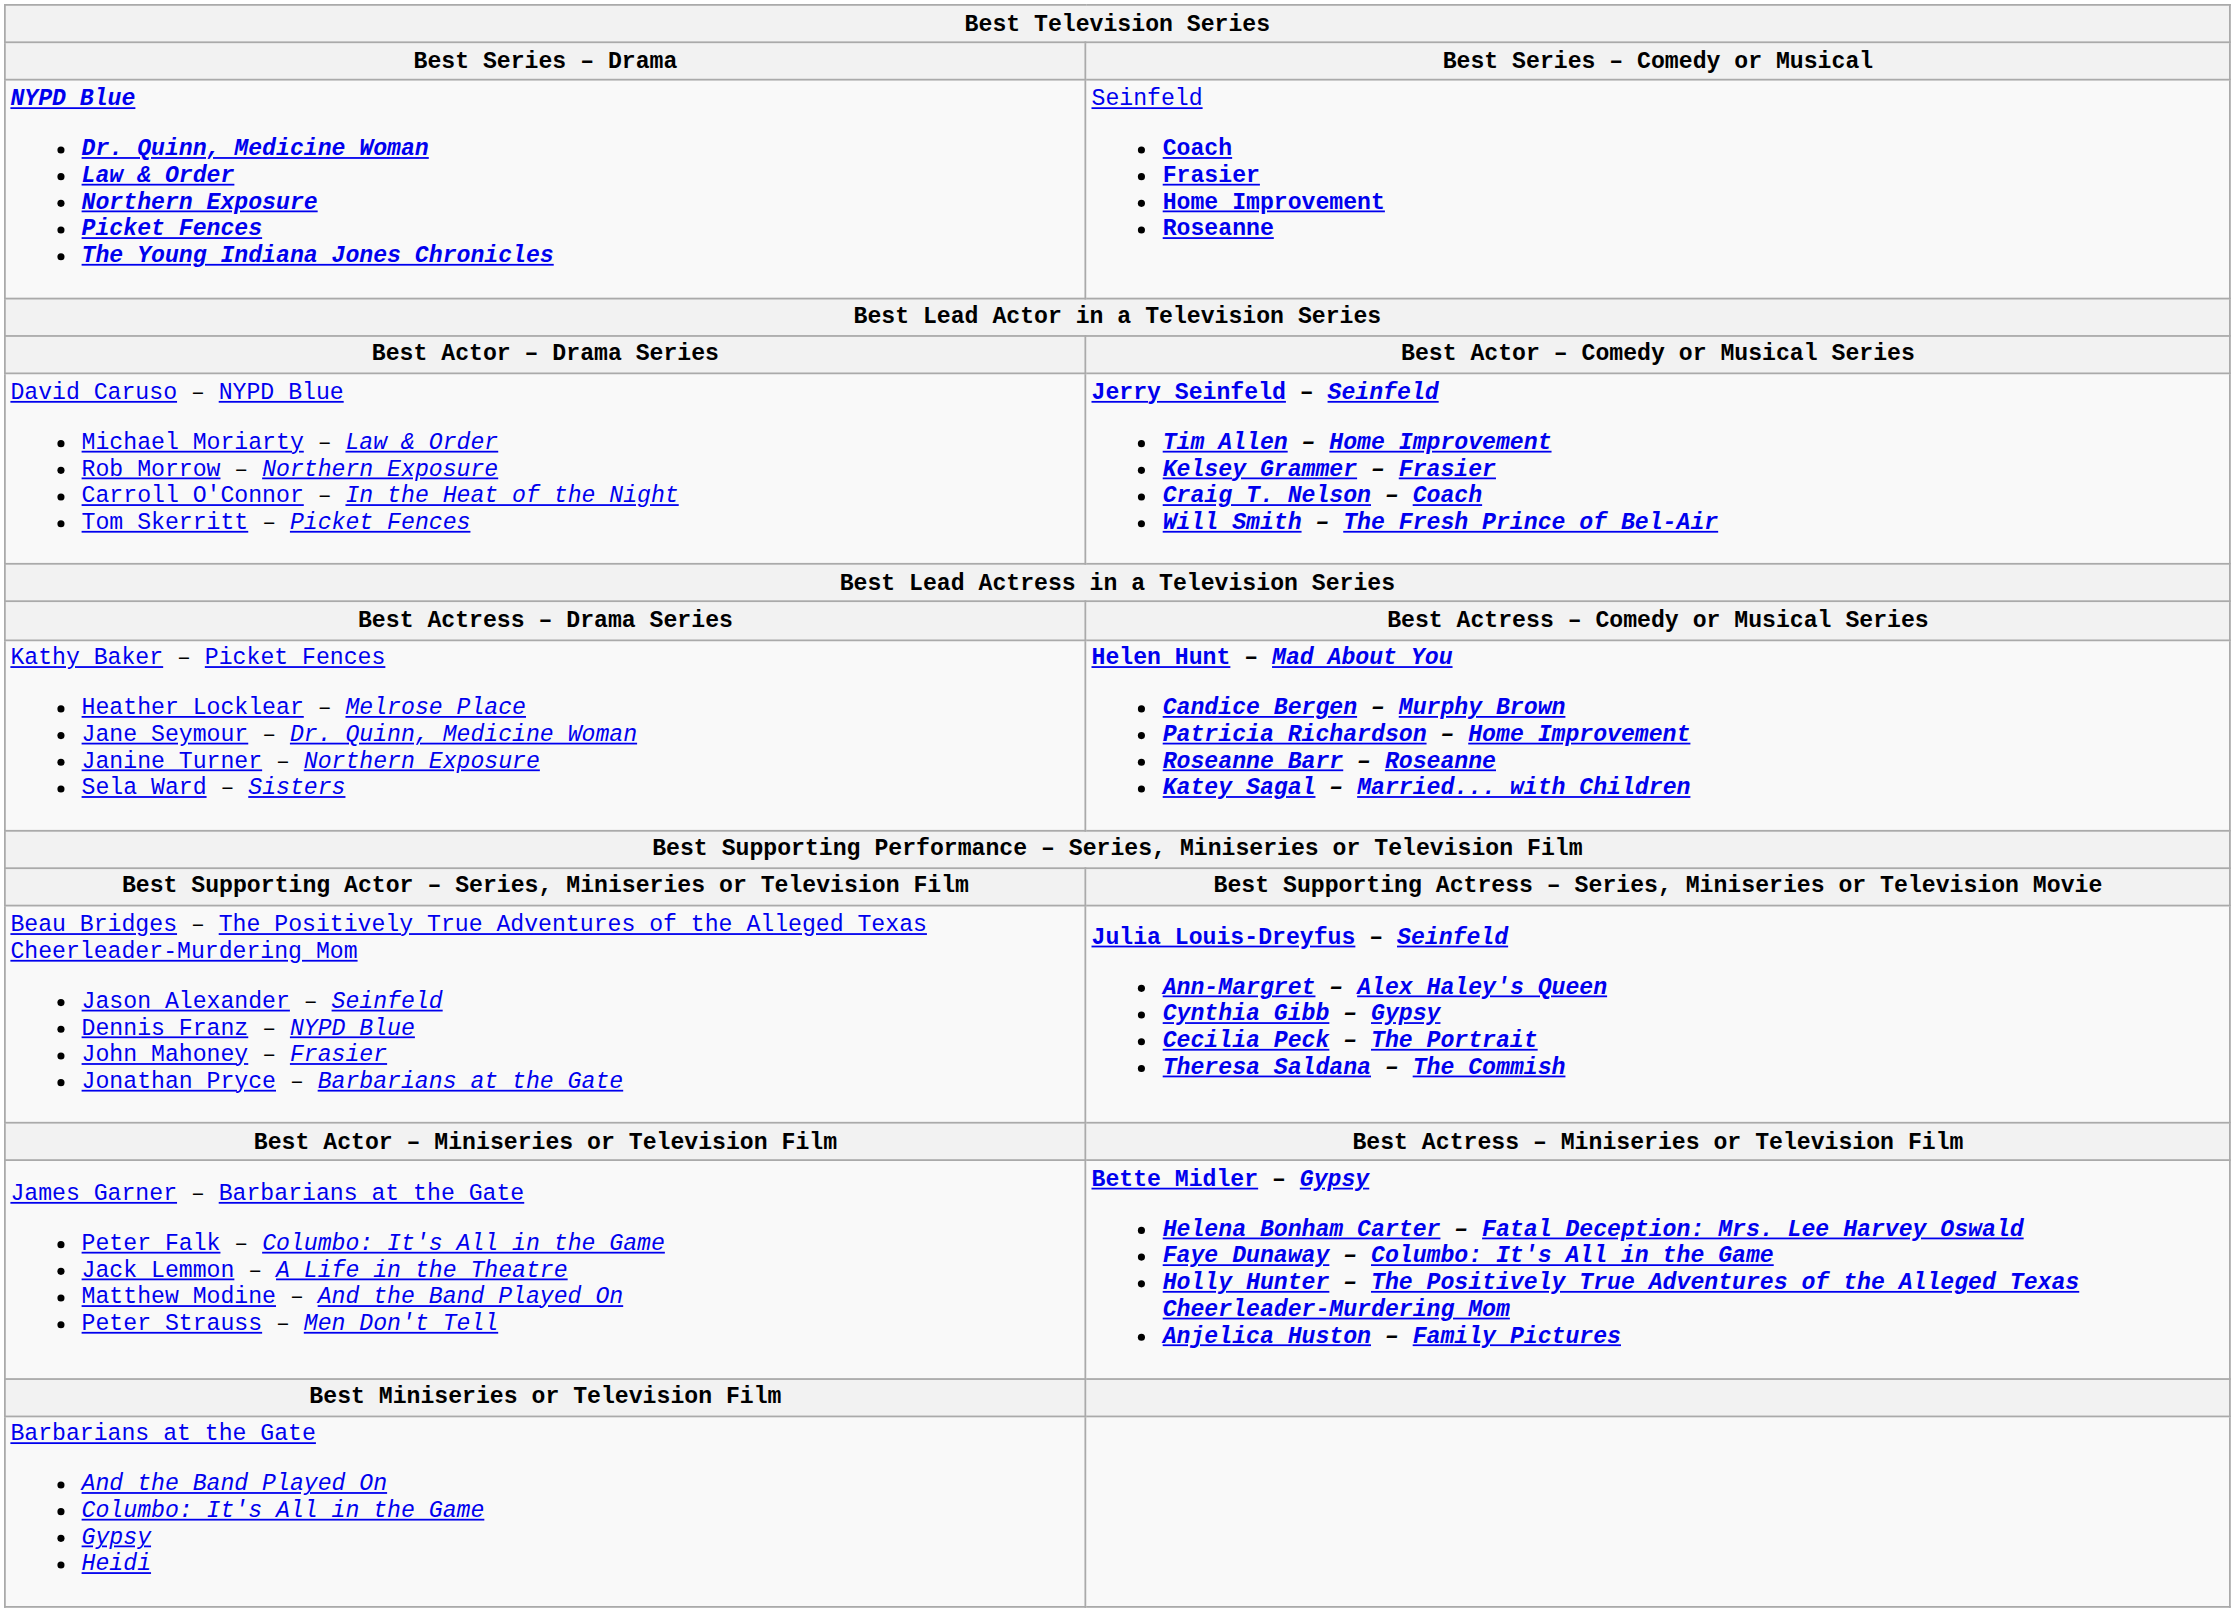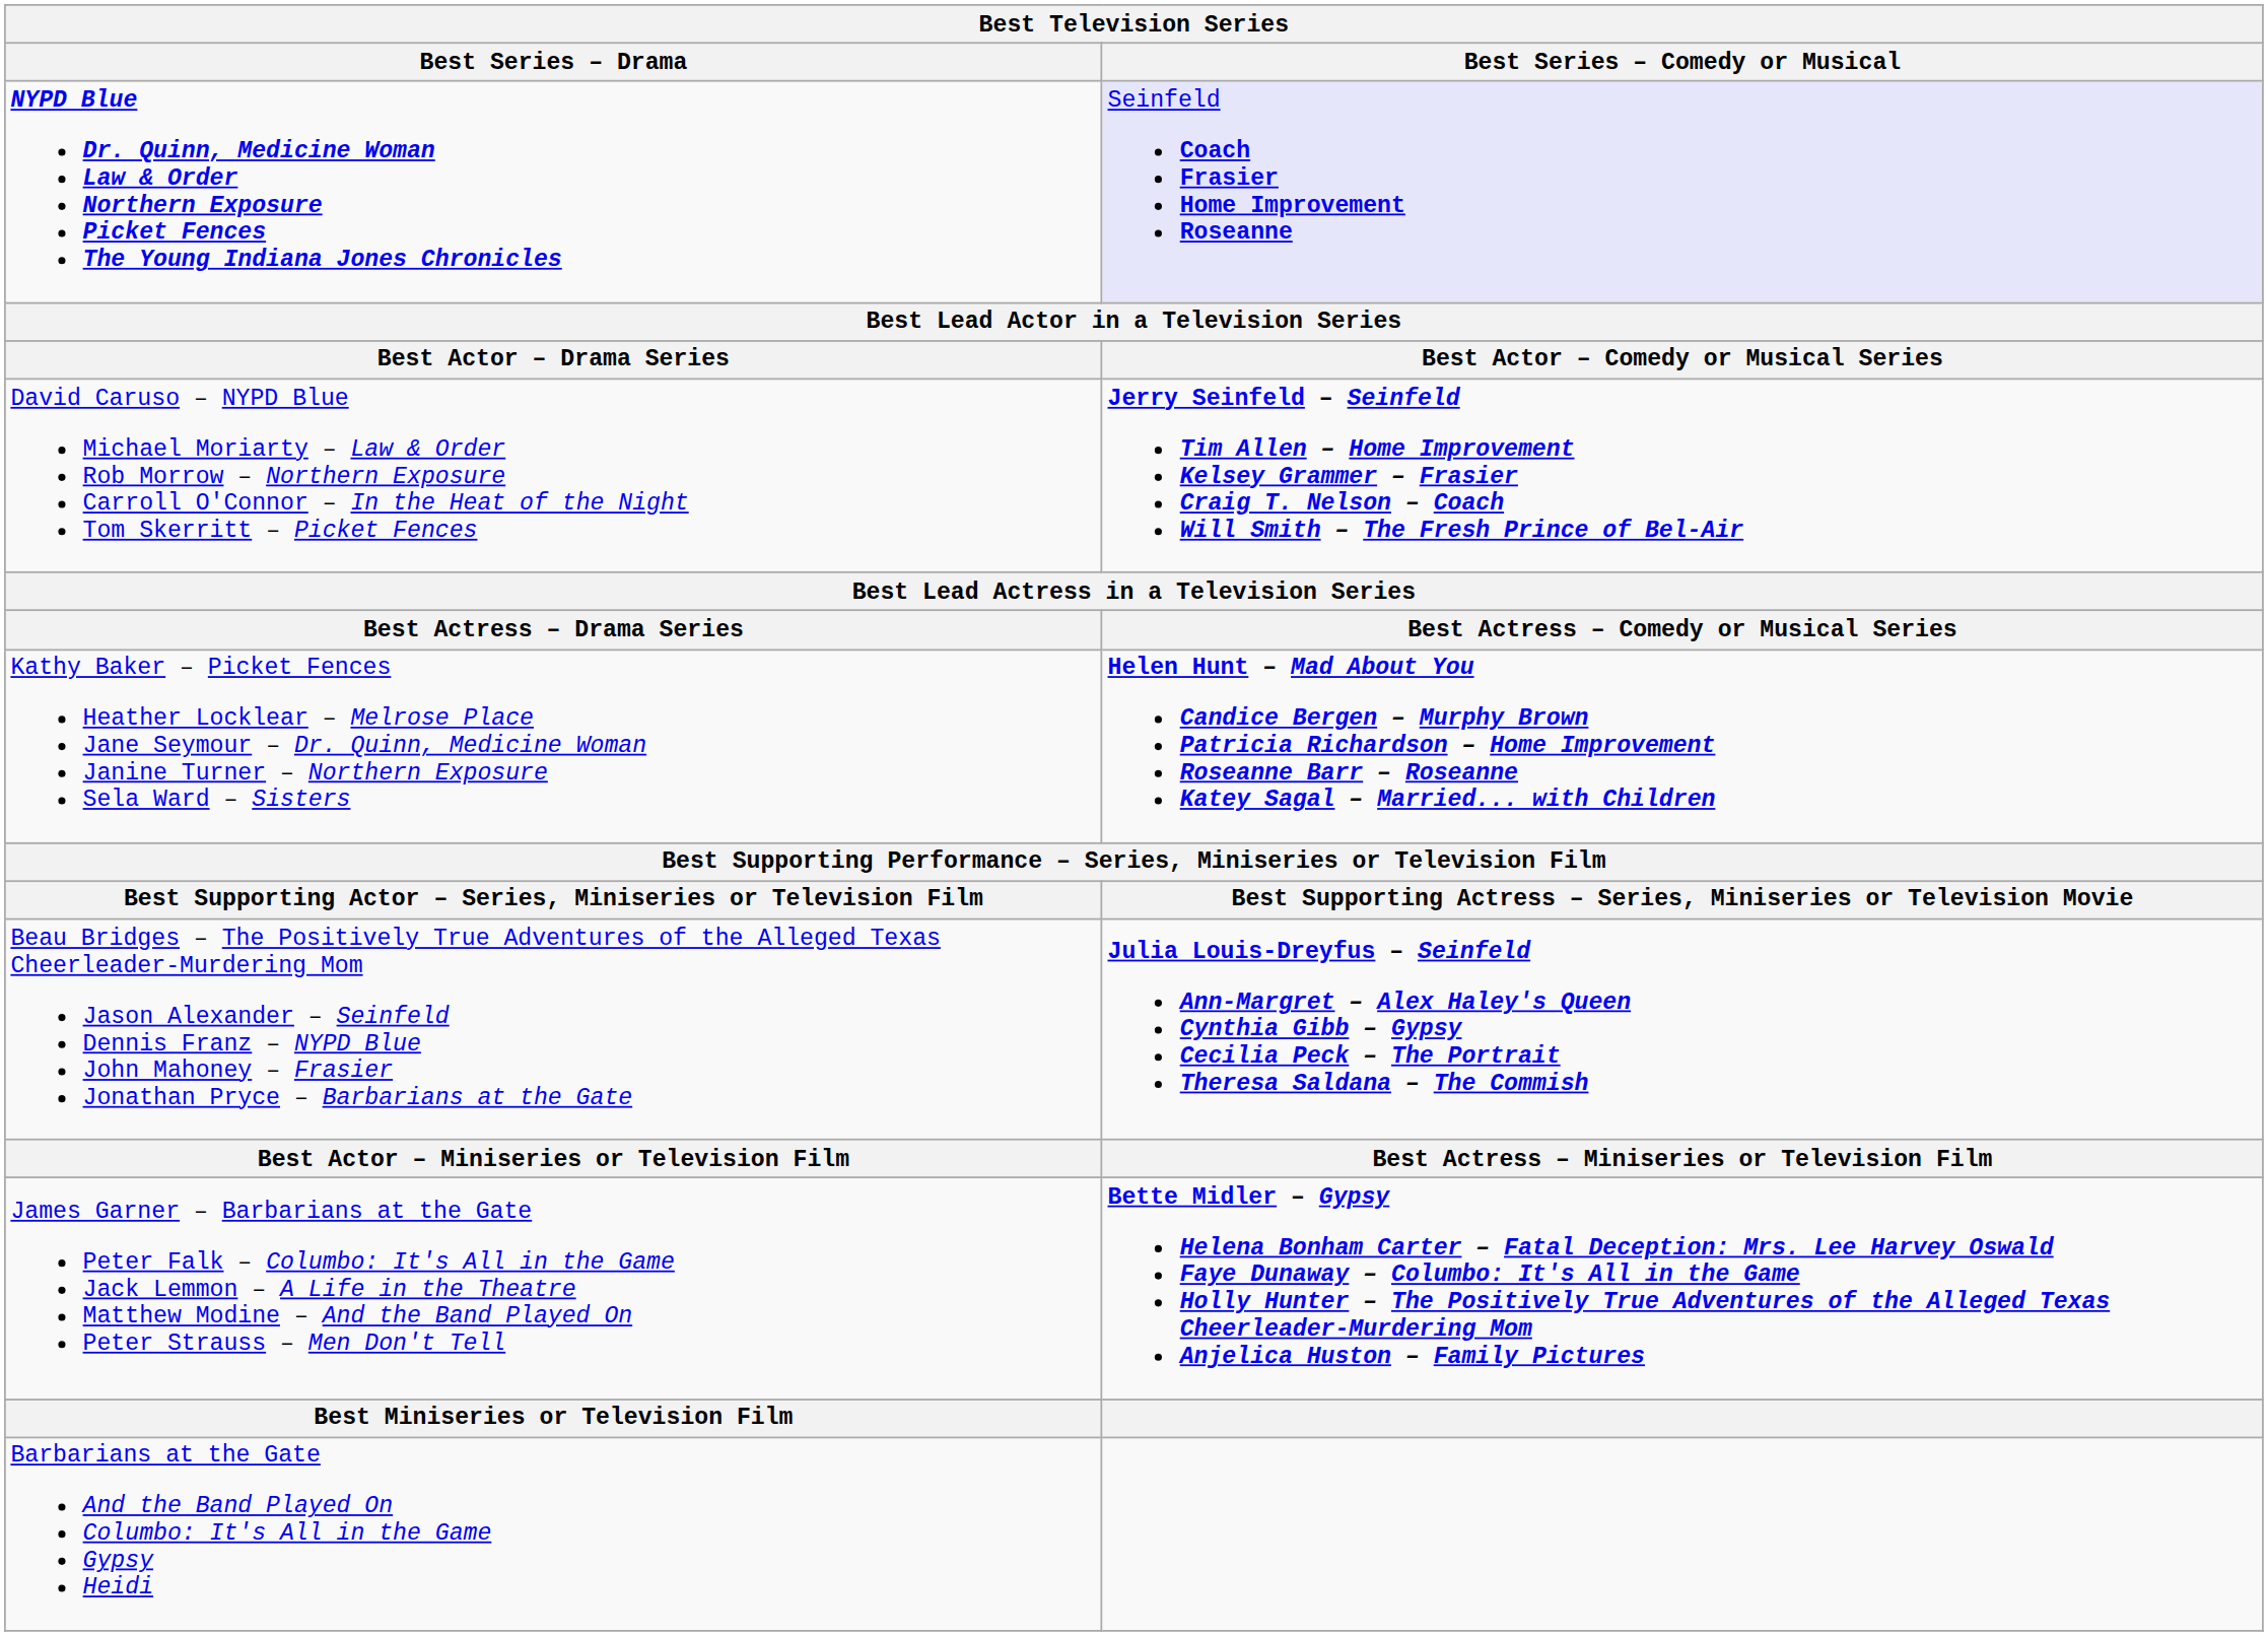row 3 | Best Series – Comedy or Musical: no background -> lavender background
